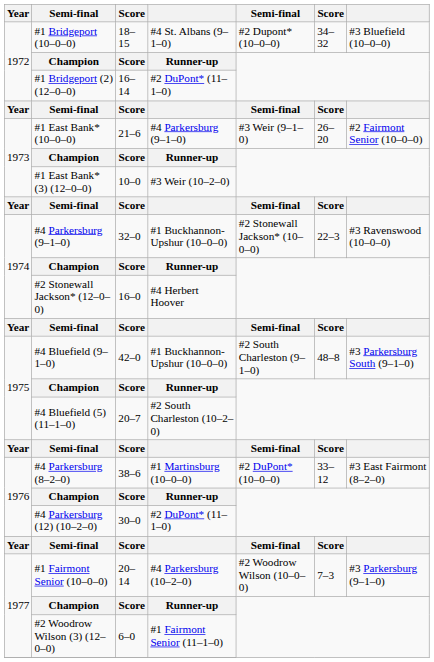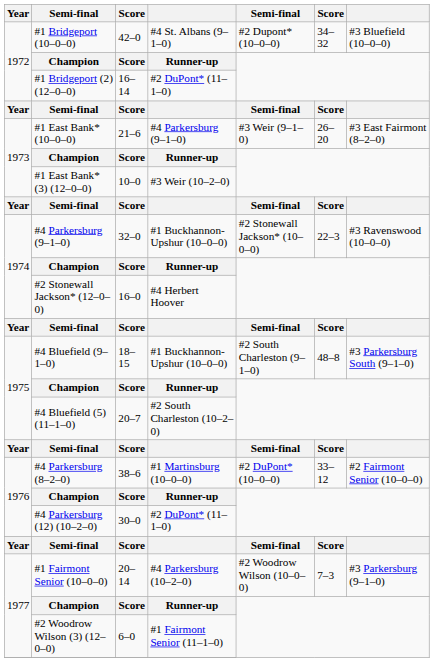#1 Bridgeport (10–0–0) | column 3: 18–15 -> 42–0
#1 East Bank* (10–0–0) | column 7: #2 Fairmont Senior (10–0–0) -> #3 East Fairmont (8–2–0)
#4 Bluefield (9–1–0) | column 3: 42–0 -> 18–15
#4 Parkersburg (8–2–0) | column 7: #3 East Fairmont (8–2–0) -> #2 Fairmont Senior (10–0–0)
